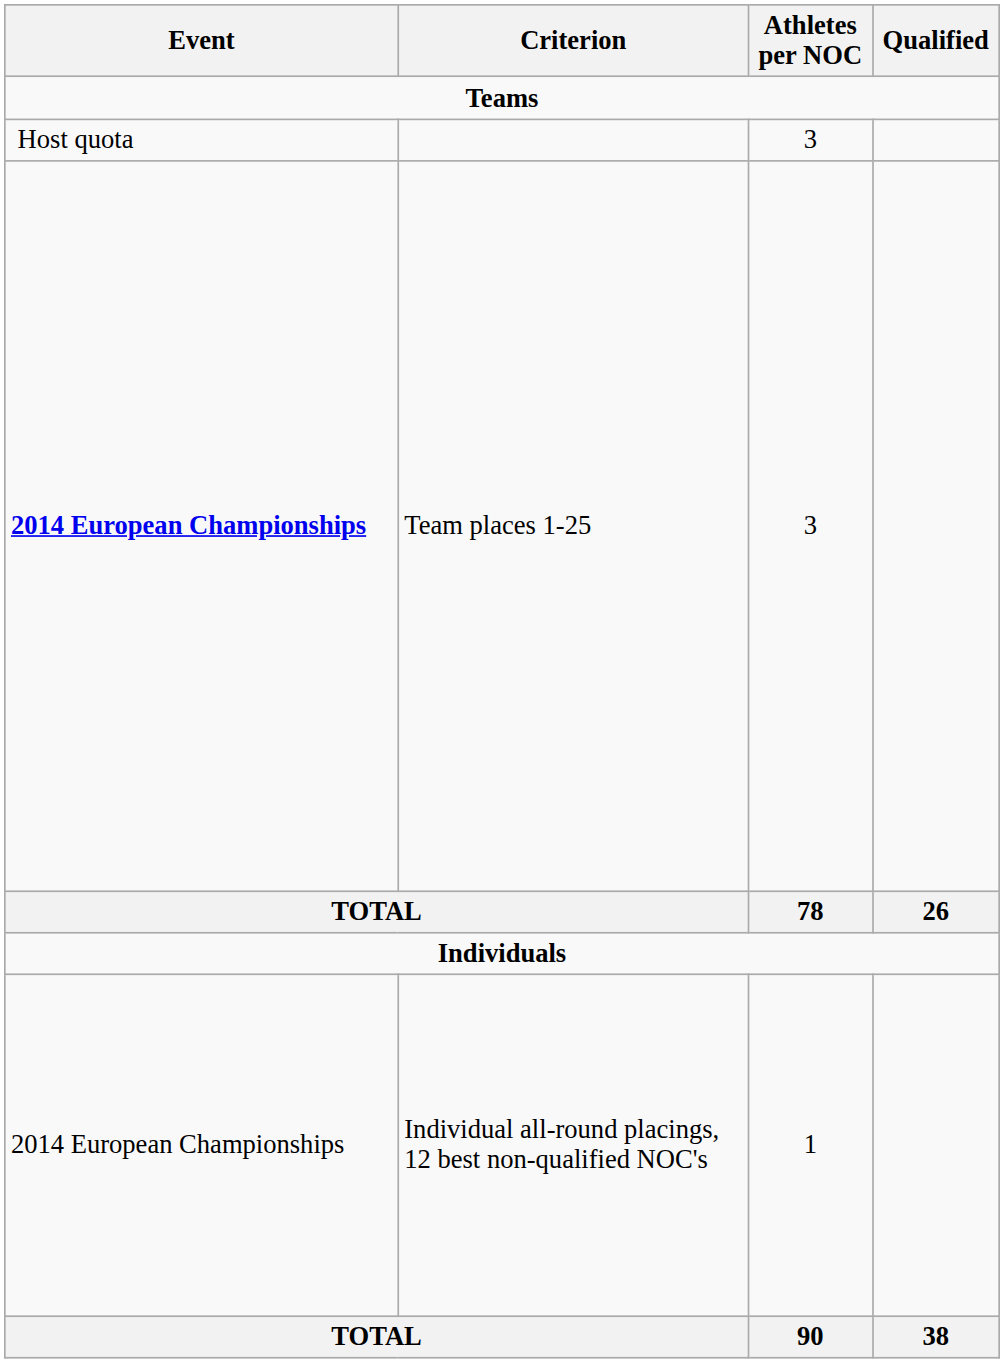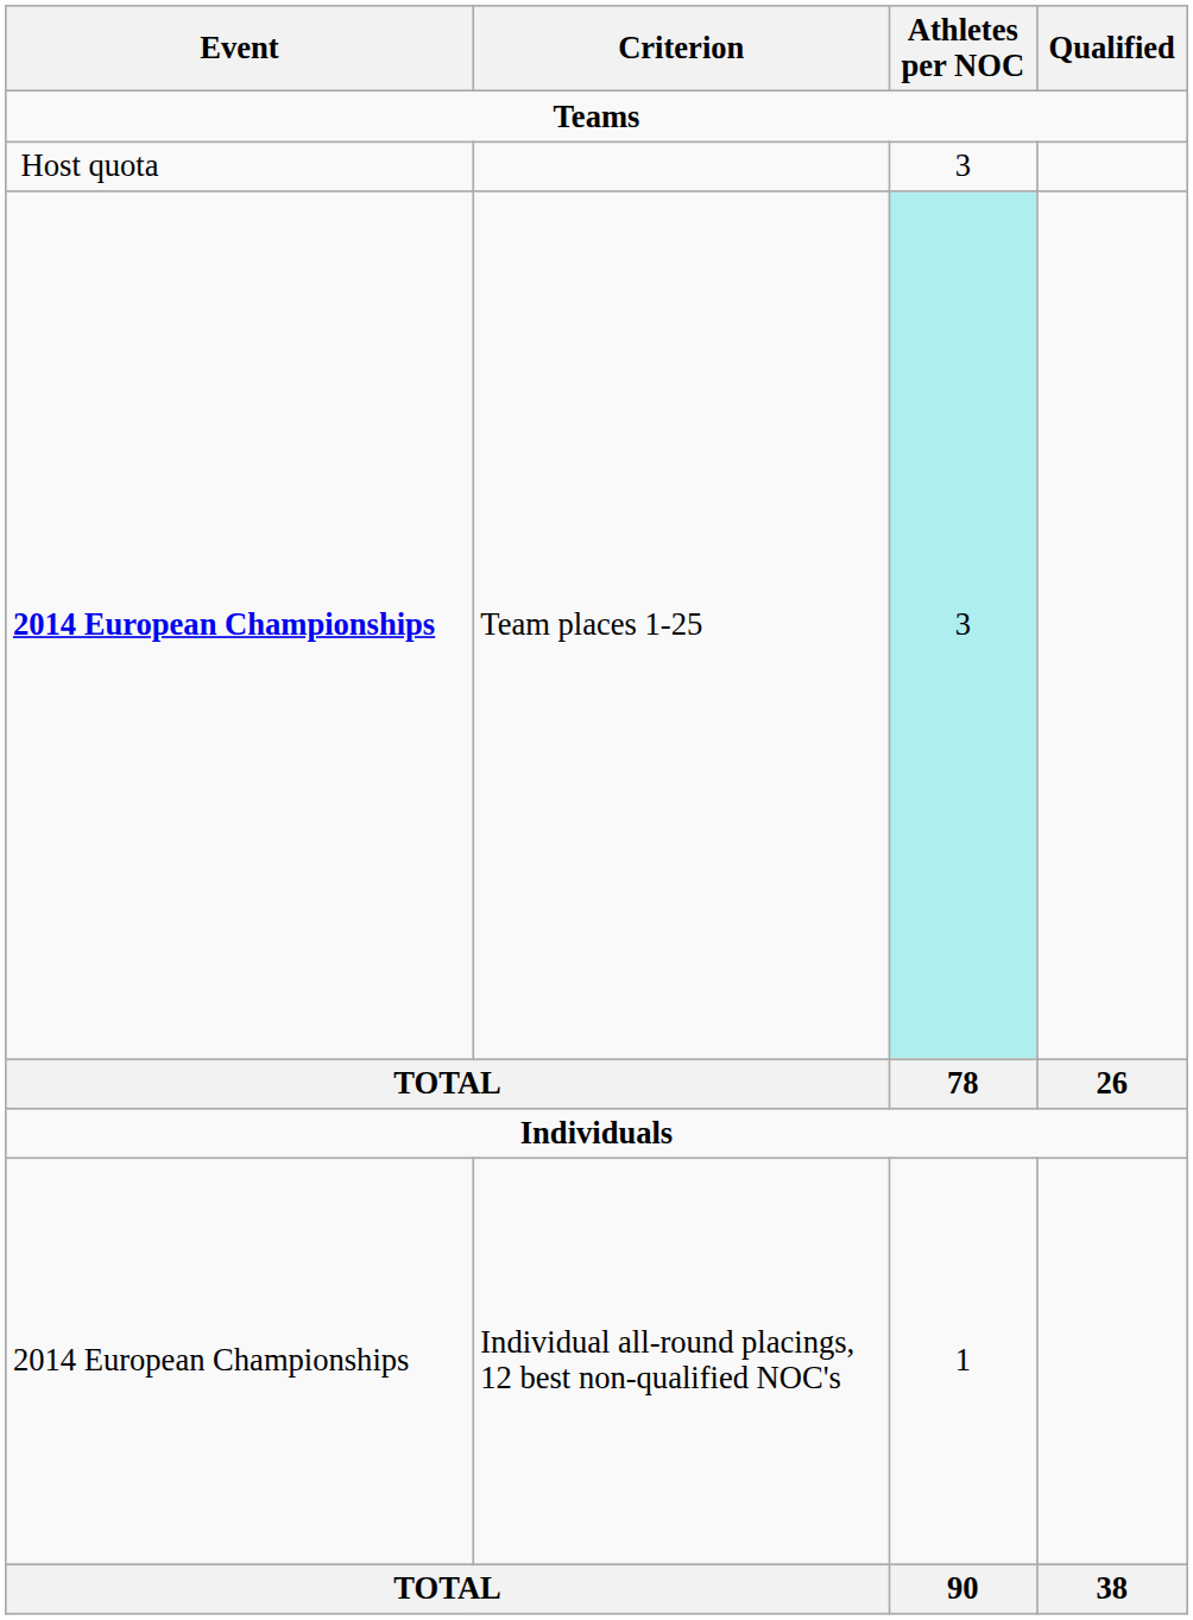Team places 1-25 | Athletes per NOC: no background -> paleturquoise background
